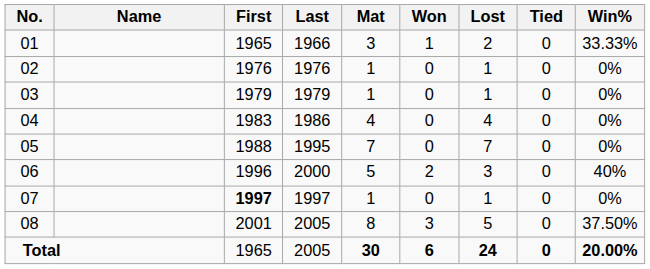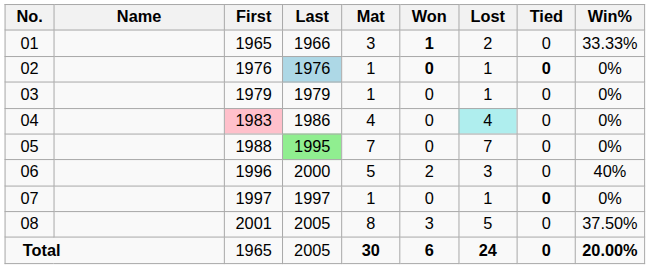01 | Won: normal -> bold
02 | Last: no background -> lightblue background
02 | Won: normal -> bold
02 | Tied: normal -> bold
04 | First: no background -> pink background
04 | Lost: no background -> paleturquoise background
05 | Last: no background -> lightgreen background
07 | First: bold -> normal
07 | Tied: normal -> bold
